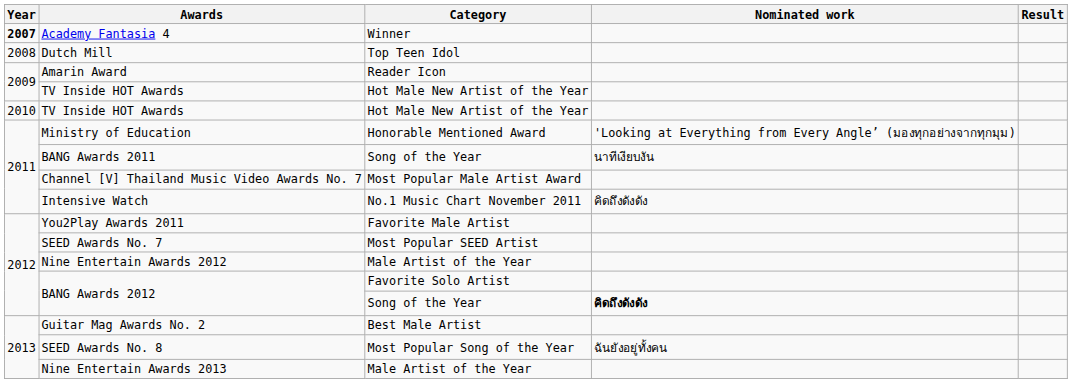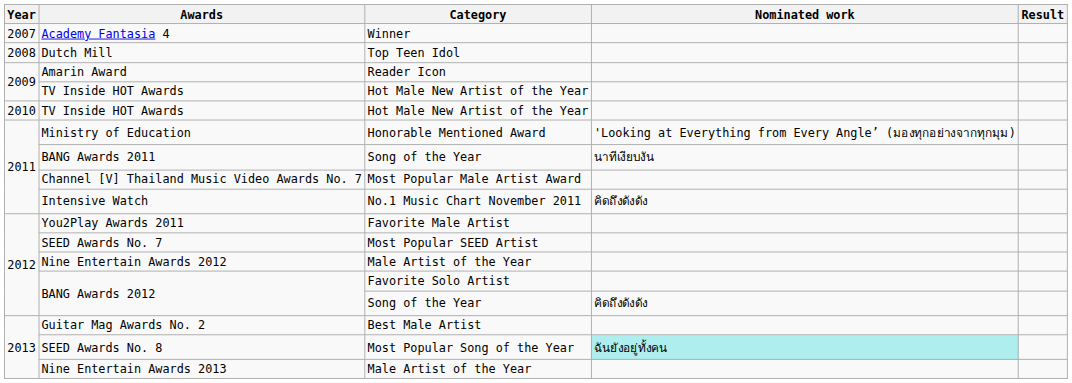Academy Fantasia 4 | Year: bold -> normal
BANG Awards 2012 / Song of the Year | Nominated work: bold -> normal
SEED Awards No. 8 | Nominated work: no background -> paleturquoise background
